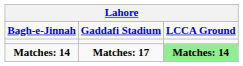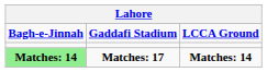row 4 | Bagh-e-Jinnah: no background -> lightgreen background
row 4 | LCCA Ground: lightgreen background -> no background
